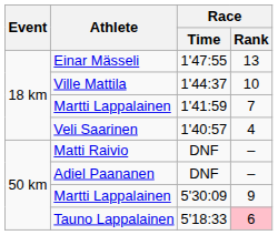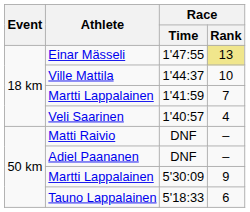Einar Mässeli | Race / Rank: no background -> khaki background
Tauno Lappalainen | Race / Rank: pink background -> no background
